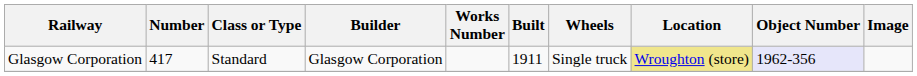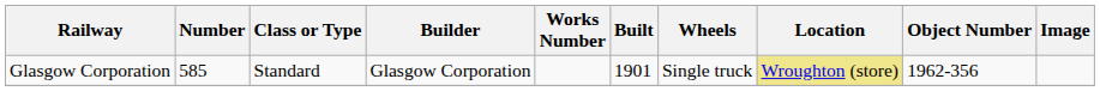row 2 | Number: 417 -> 585
row 2 | Built: 1911 -> 1901
row 2 | Object Number: lavender background -> no background
